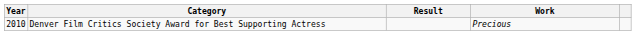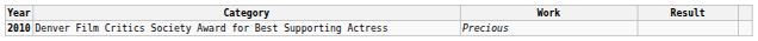columns swapped: Work <-> Result
row 2 | Year: normal -> bold
